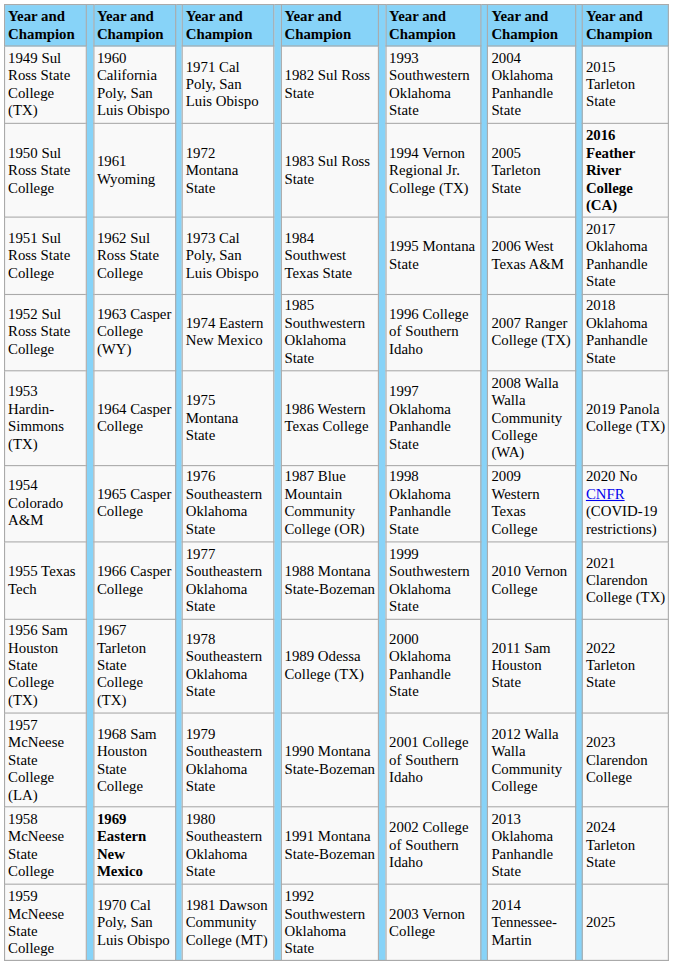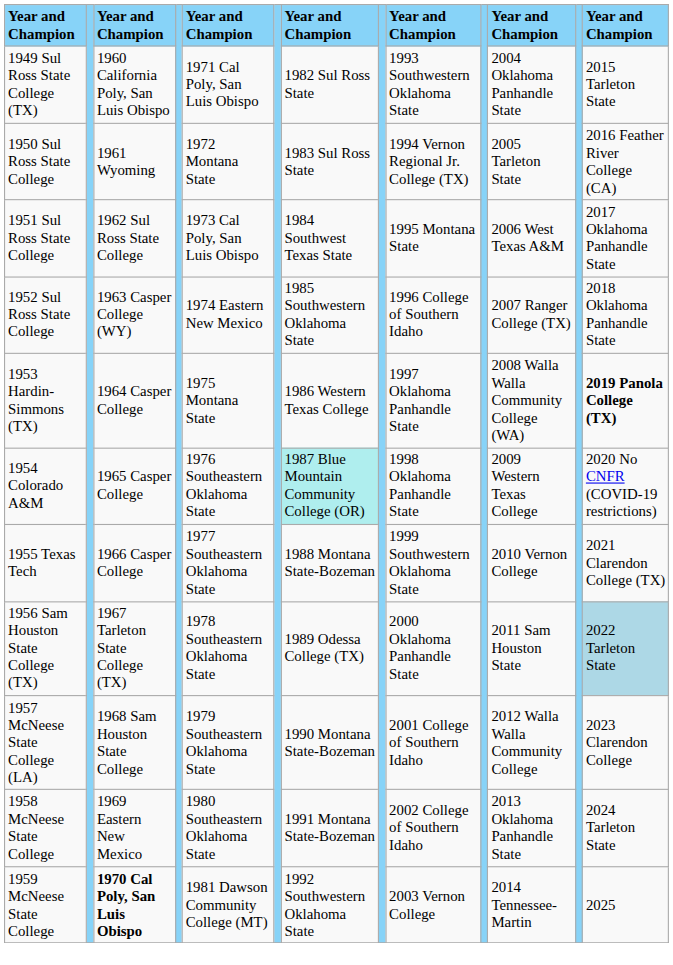1950 Sul Ross State College | column 13: bold -> normal
1953 Hardin-Simmons (TX) | column 13: normal -> bold
1954 Colorado A&M | column 7: no background -> paleturquoise background
1956 Sam Houston State College (TX) | column 13: no background -> lightblue background
1958 McNeese State College | column 3: bold -> normal
1959 McNeese State College | column 3: normal -> bold
